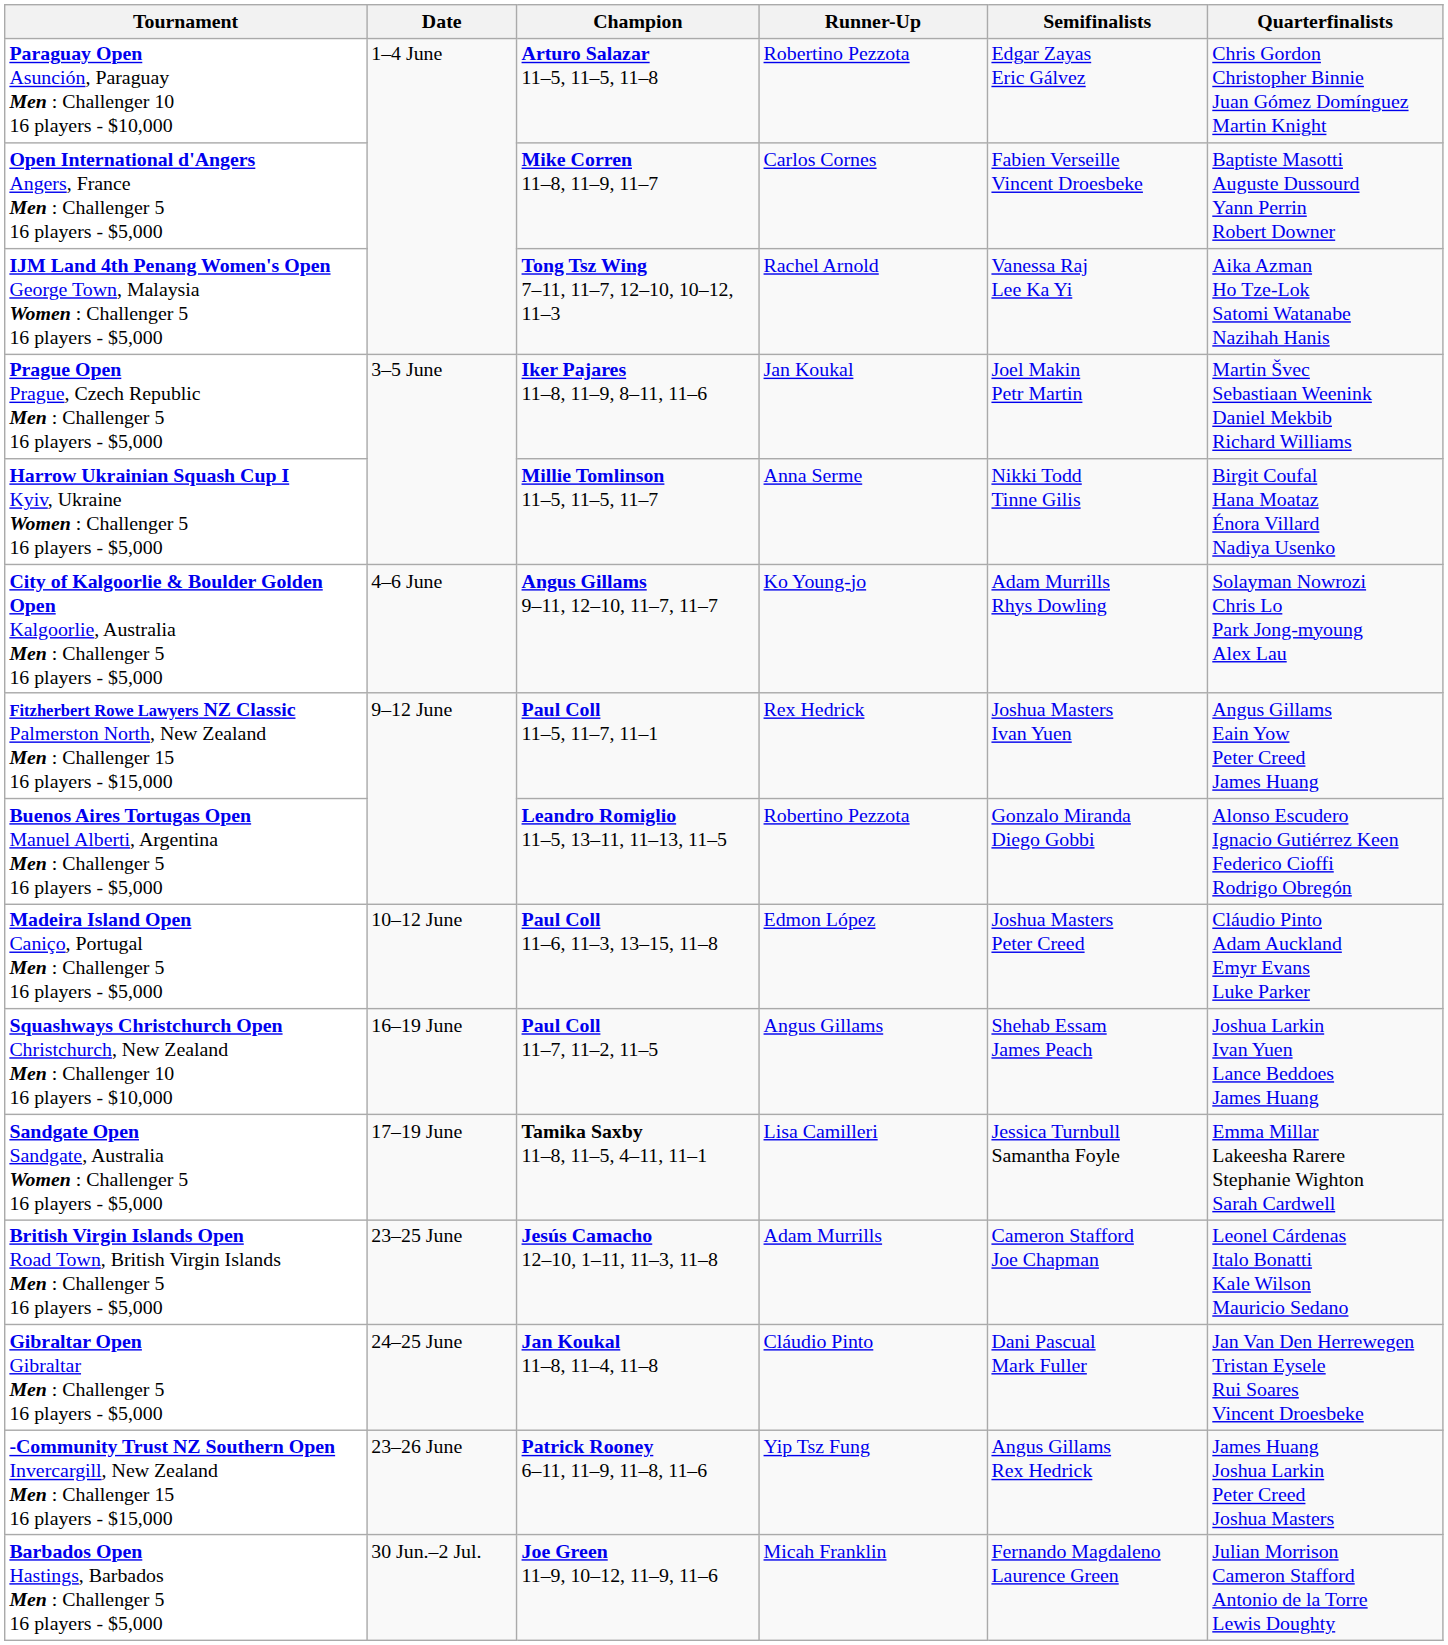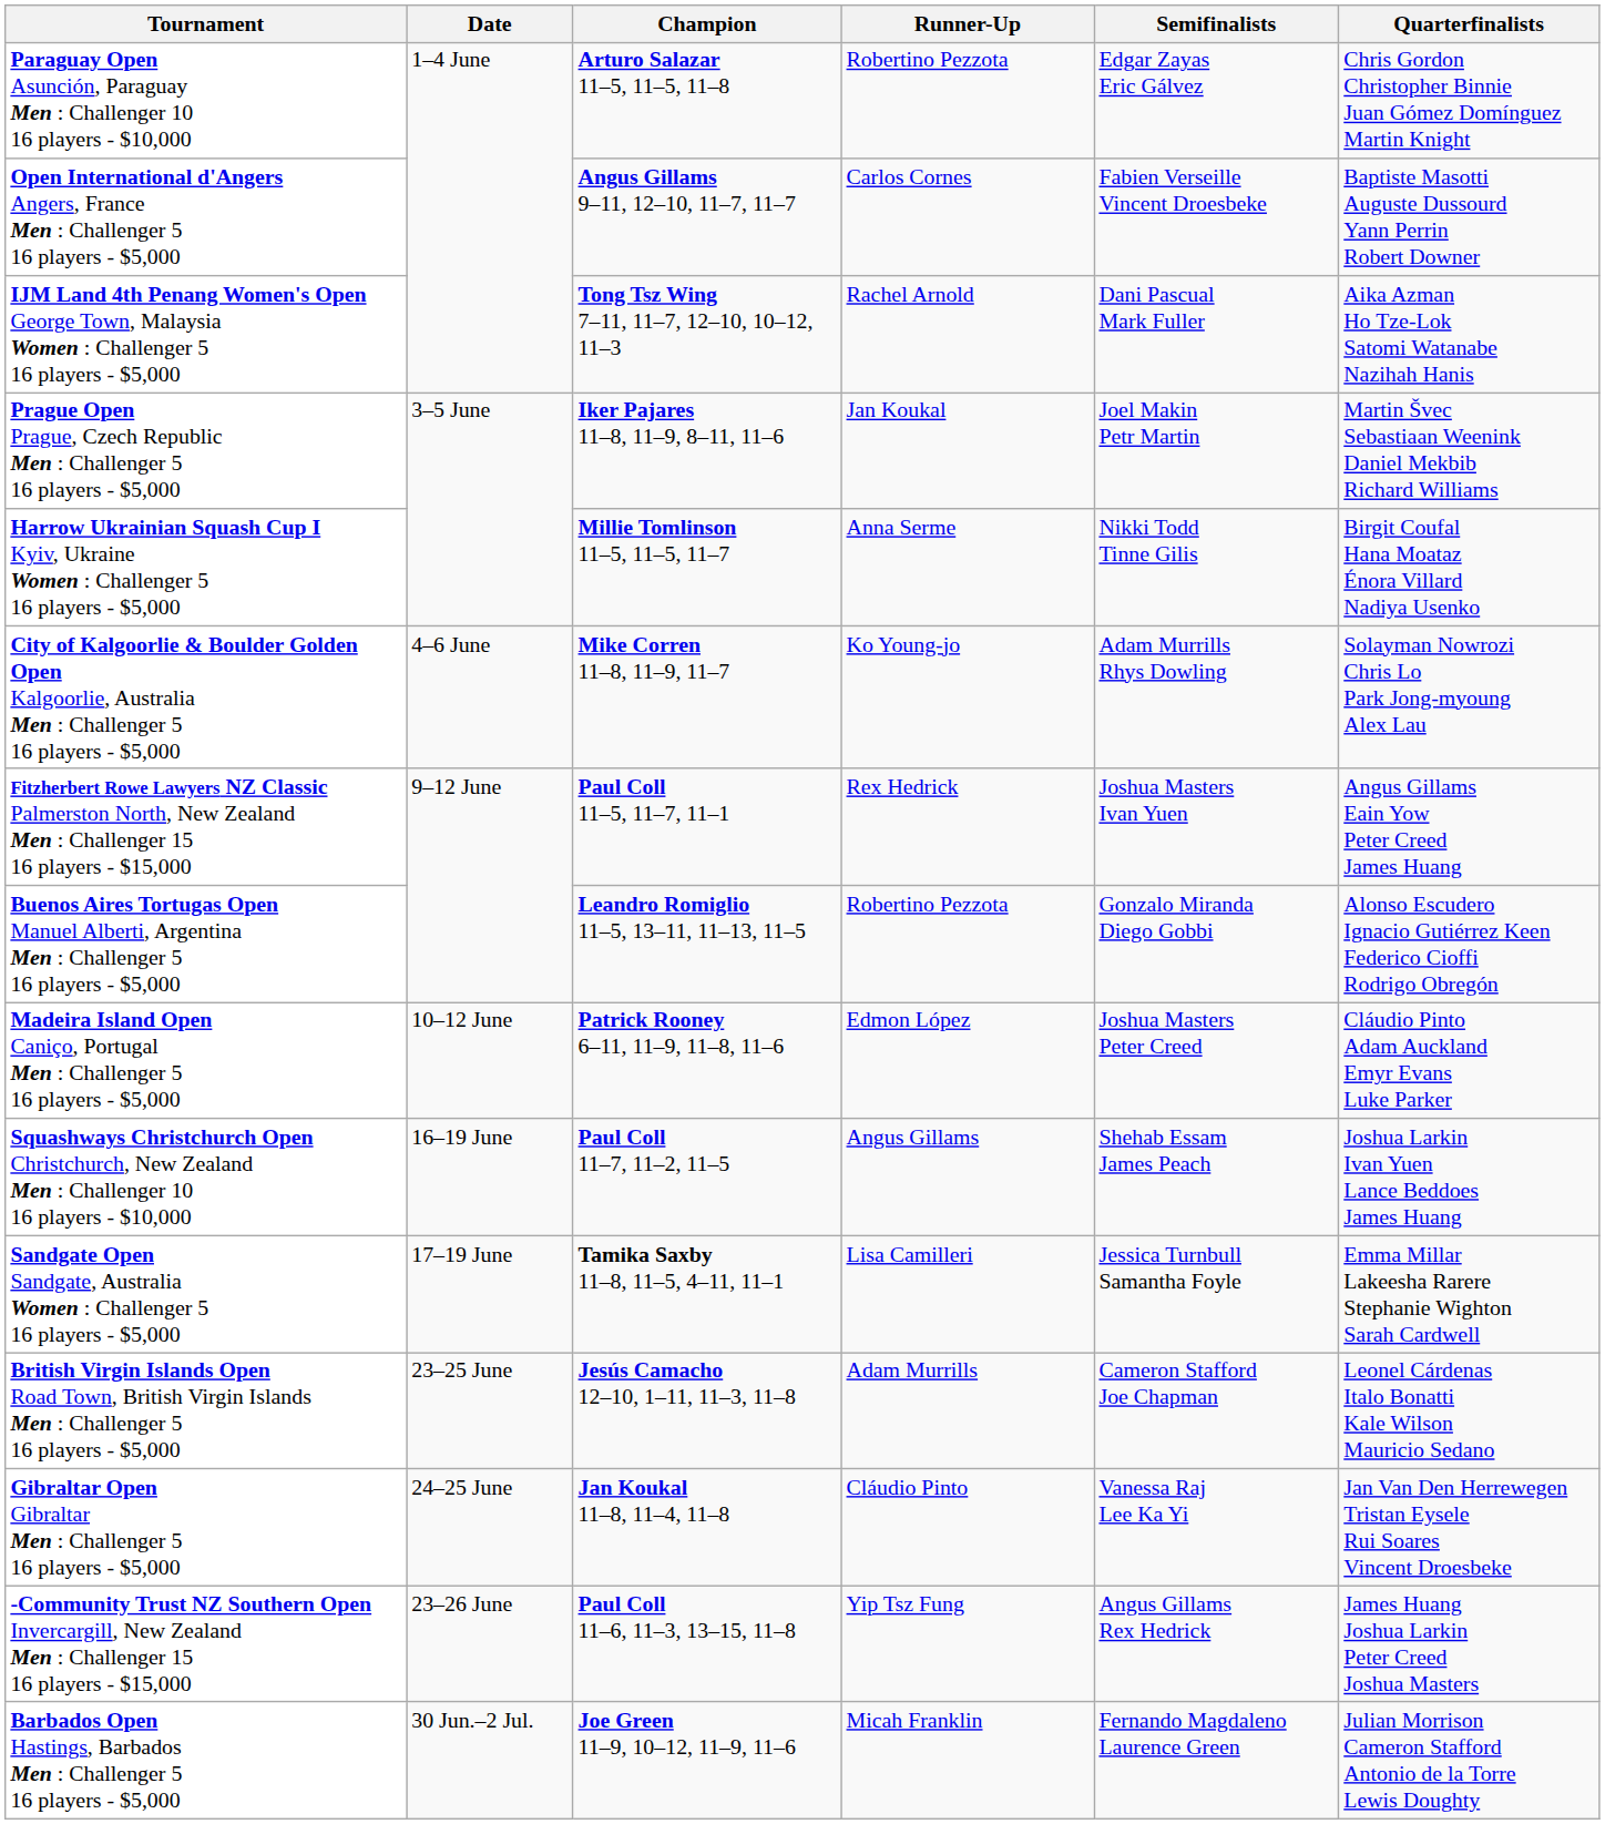row 3 | Champion: Mike Corren 11–8, 11–9, 11–7 -> Angus Gillams 9–11, 12–10, 11–7, 11–7
row 4 | Semifinalists: Vanessa Raj Lee Ka Yi -> Dani Pascual Mark Fuller
row 7 | Champion: Angus Gillams 9–11, 12–10, 11–7, 11–7 -> Mike Corren 11–8, 11–9, 11–7
row 10 | Champion: Paul Coll 11–6, 11–3, 13–15, 11–8 -> Patrick Rooney 6–11, 11–9, 11–8, 11–6
row 14 | Semifinalists: Dani Pascual Mark Fuller -> Vanessa Raj Lee Ka Yi
row 15 | Champion: Patrick Rooney 6–11, 11–9, 11–8, 11–6 -> Paul Coll 11–6, 11–3, 13–15, 11–8
